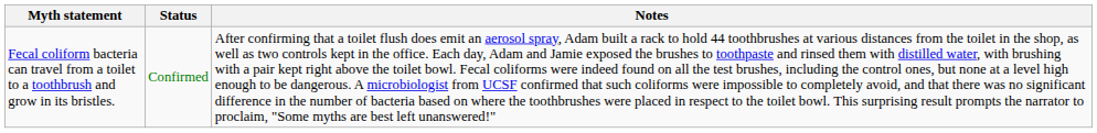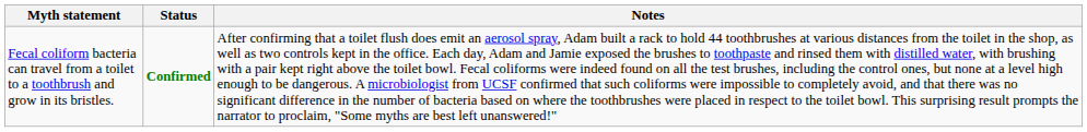row 2 | Status: normal -> bold
